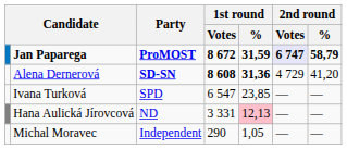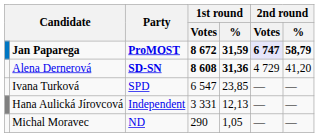Hana Aulická Jírovcová | Party: ND -> Independent
Hana Aulická Jírovcová | 1st round / %: pink background -> no background
Michal Moravec | Party: Independent -> ND
